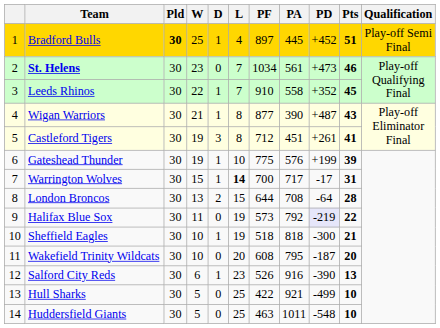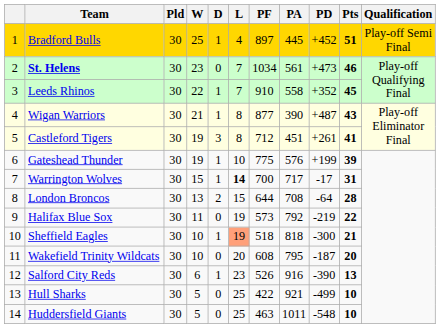Bradford Bulls | Pld: bold -> normal
Halifax Blue Sox | PD: lavender background -> no background
Sheffield Eagles | L: no background -> lightsalmon background
